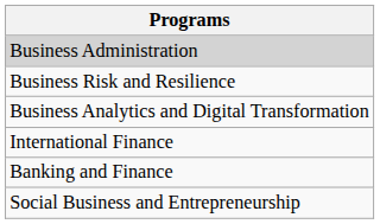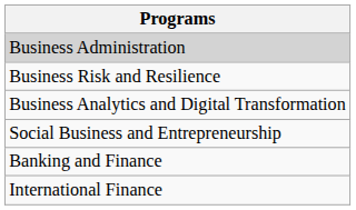row 5 | column 1: International Finance -> Social Business and Entrepreneurship
row 7 | column 1: Social Business and Entrepreneurship -> International Finance
